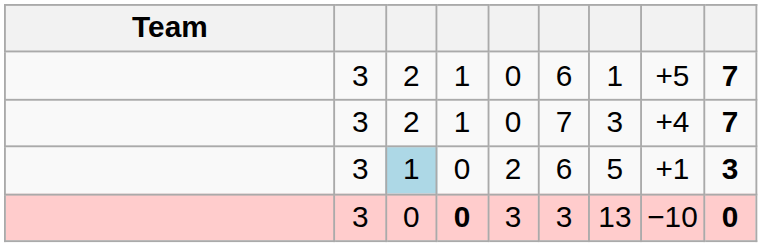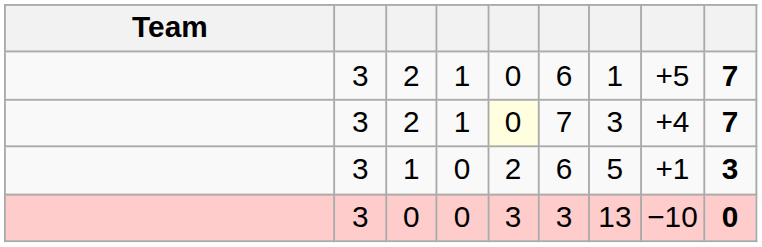row 3 | column 5: no background -> lightyellow background
row 4 | column 3: lightblue background -> no background
row 5 | column 4: bold -> normal
